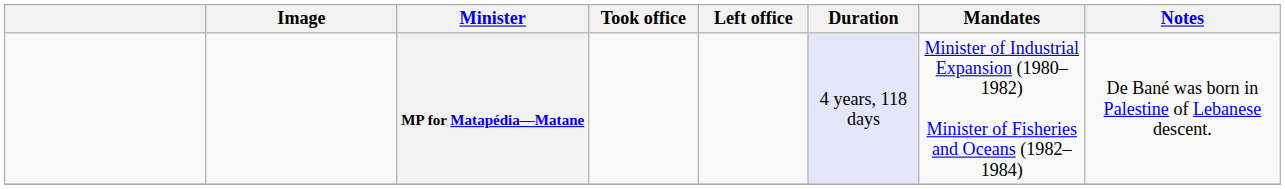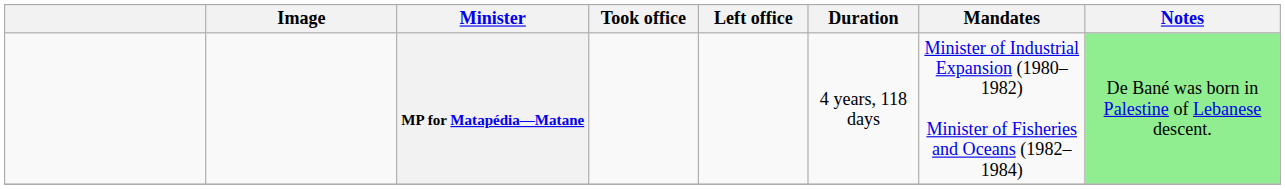MP for Matapédia—Matane | Duration: lavender background -> no background
MP for Matapédia—Matane | Notes: no background -> lightgreen background
